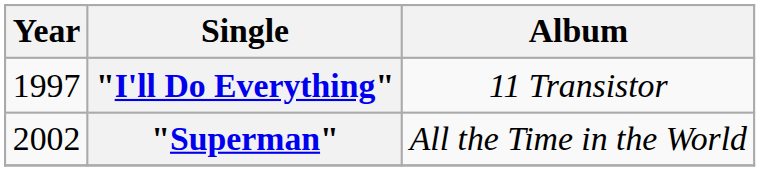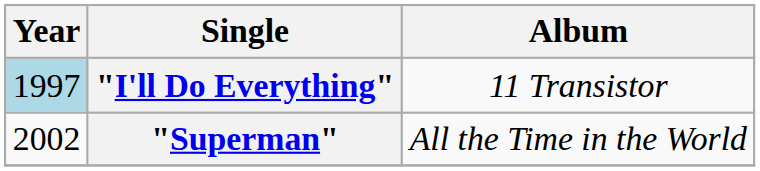"I'll Do Everything" | Year: no background -> lightblue background
